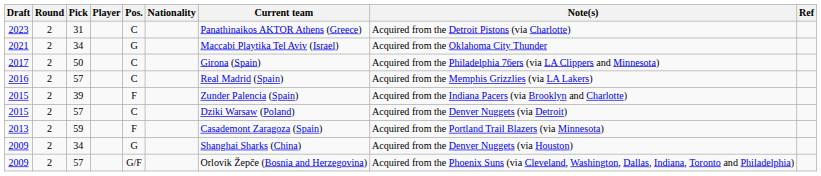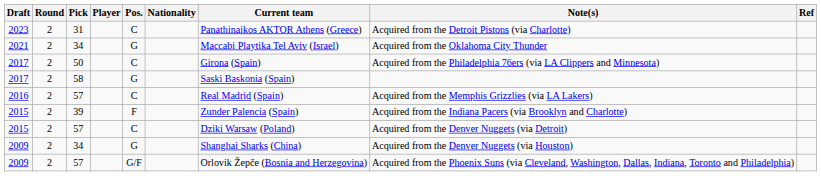+ row: 2017 | 2 | 58 | G | Saski Baskonia (Spain)
- row: 2013 | 2 | 59 | F | Casademont Zaragoza (Spain) | Acquired from the Portland Trail Blazers (via Minnesota)
